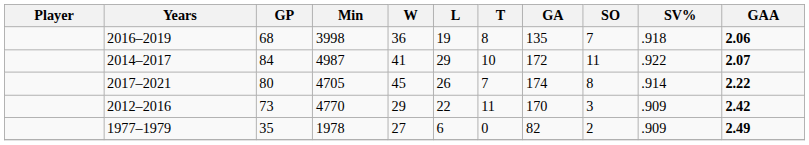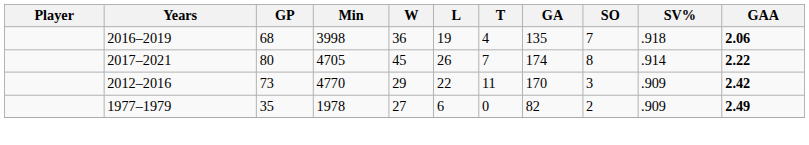2016–2019 | T: 8 -> 4
- row: 2014–2017 | 84 | 4987 | 41 | 29 | 10 | 172 | 11 | .922 | 2.07
